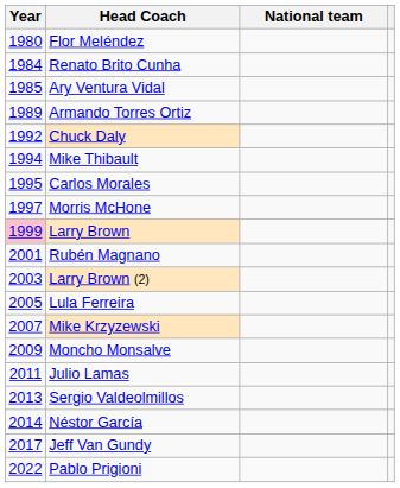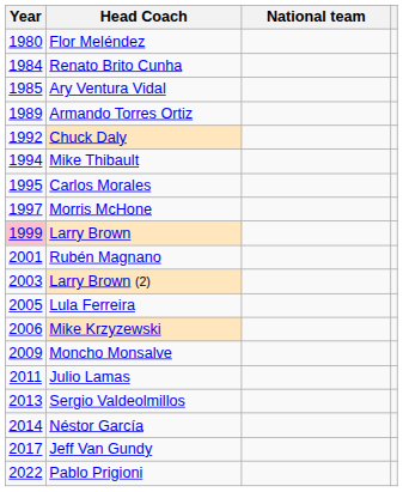Mike Krzyzewski | Year: 2007 -> 2006
